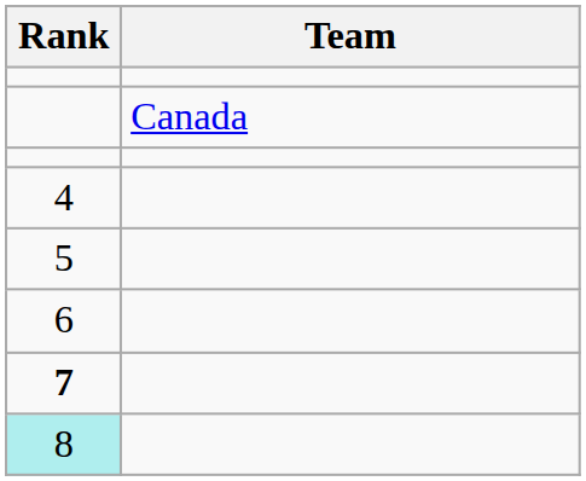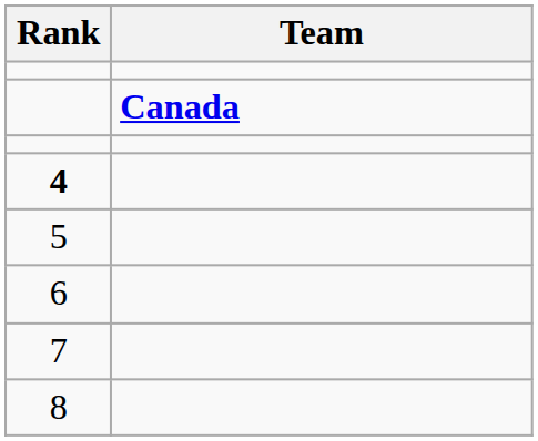row 3 | Team: normal -> bold
row 5 | Rank: normal -> bold
row 8 | Rank: bold -> normal
row 9 | Rank: paleturquoise background -> no background
